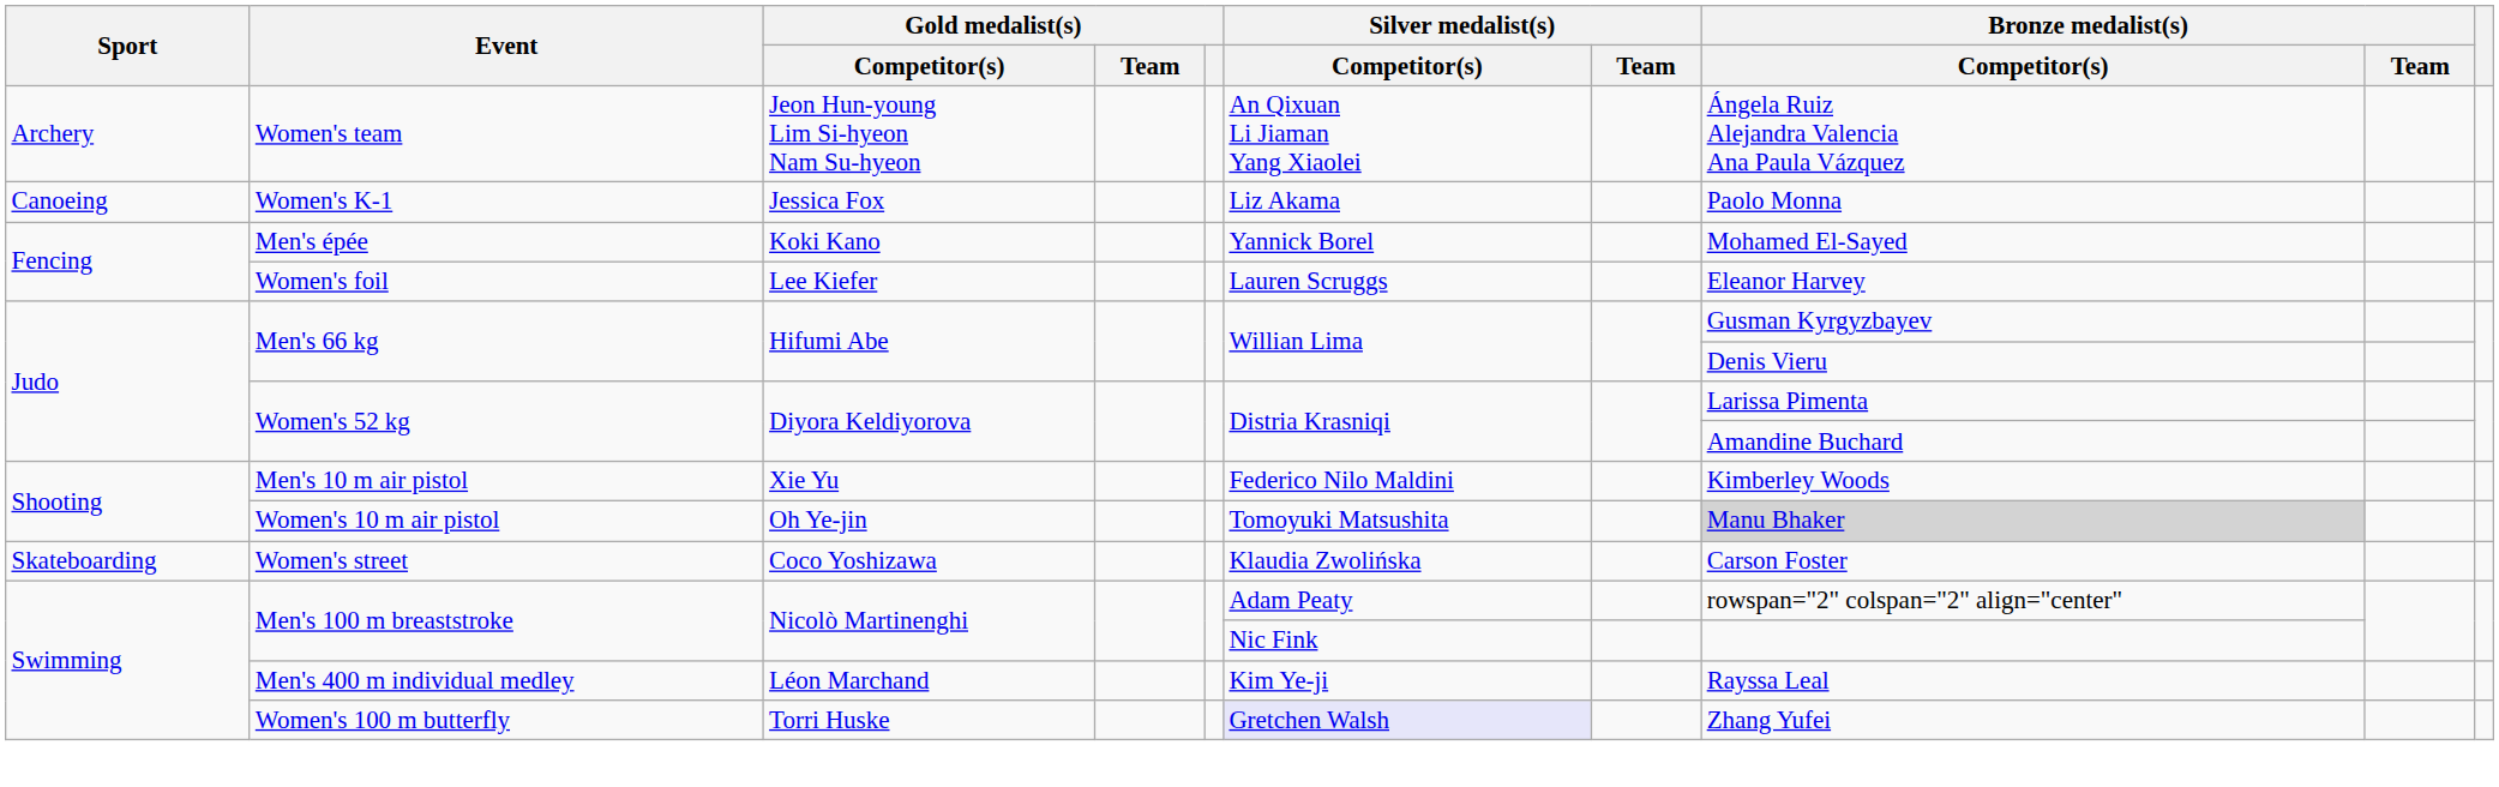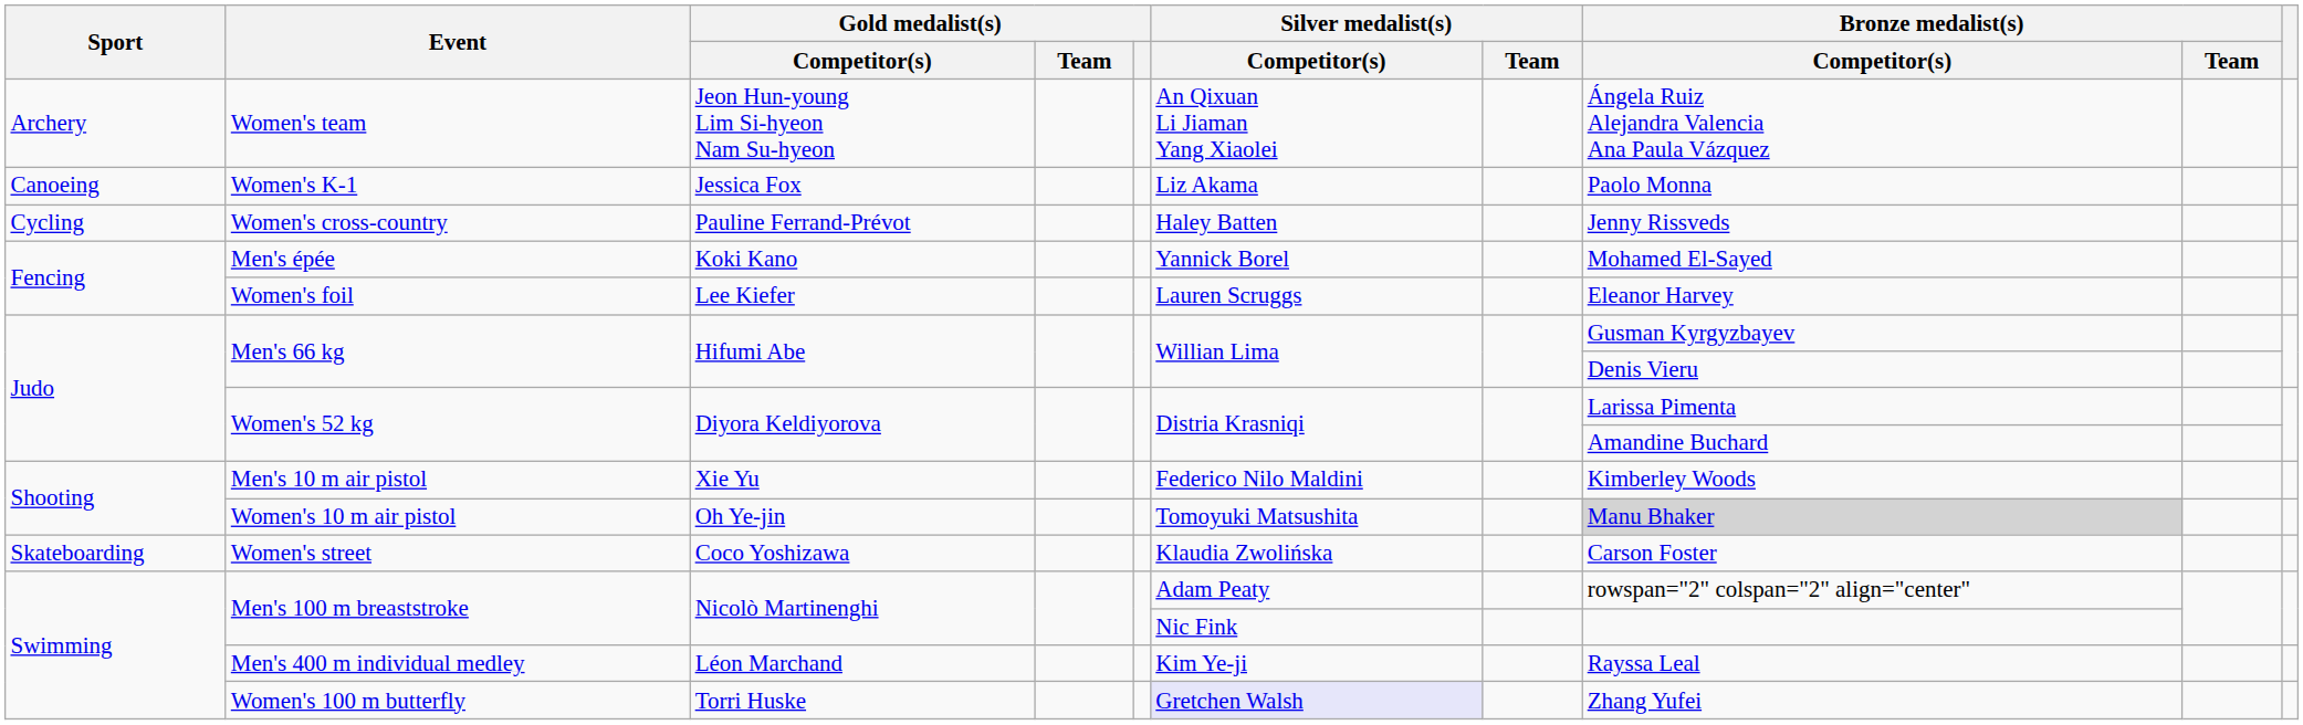+ row: Cycling | Women's cross-country | Pauline Ferrand-Prévot | Haley Batten | Jenny Rissveds
